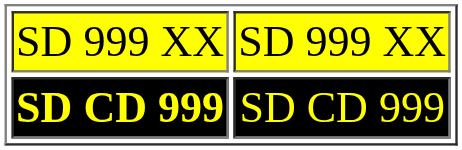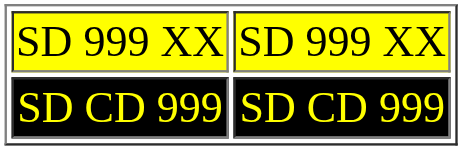row 2 | column 1: bold -> normal
